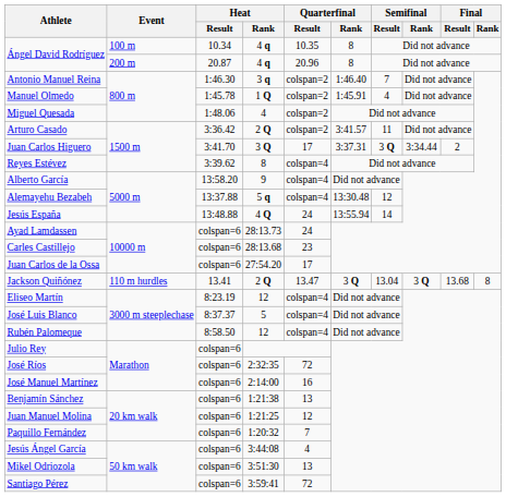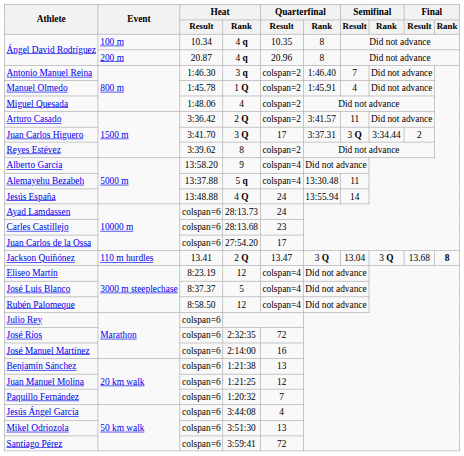Reyes Estévez | Quarterfinal / Result: colspan=4 -> colspan=2
Alemayehu Bezabeh | Semifinal / Result: 12 -> 11
Jackson Quiñónez | Final / Rank: normal -> bold
